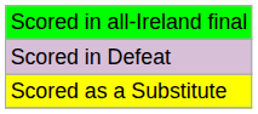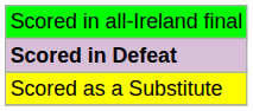row 2 | column 1: normal -> bold
